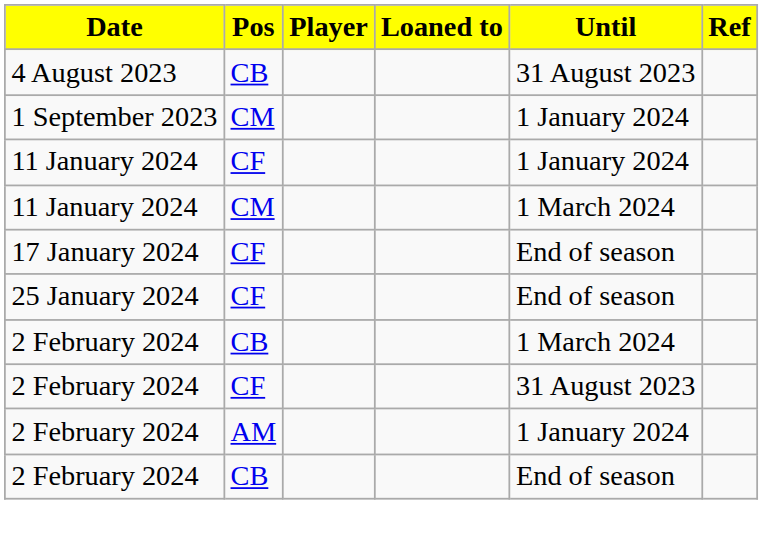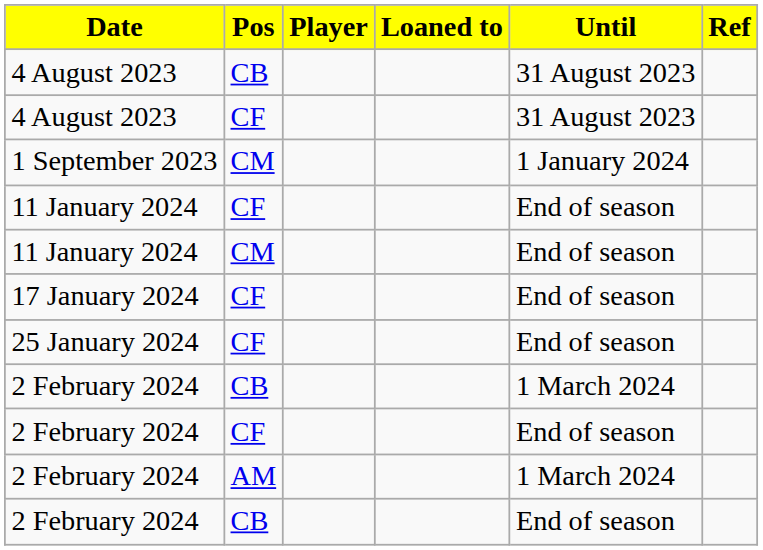+ row: 4 August 2023 | CF | 31 August 2023
11 January 2024 / CF | Until: 1 January 2024 -> End of season
11 January 2024 / CM | Until: 1 March 2024 -> End of season
2 February 2024 / CF | Until: 31 August 2023 -> End of season
2 February 2024 / AM | Until: 1 January 2024 -> 1 March 2024
